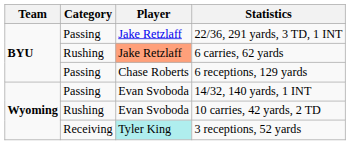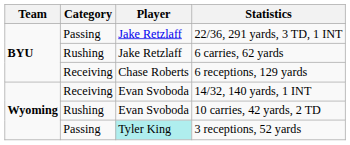6 carries, 62 yards | Player: lightsalmon background -> no background
6 receptions, 129 yards | Category: Passing -> Receiving
14/32, 140 yards, 1 INT | Category: Passing -> Receiving
3 receptions, 52 yards | Category: Receiving -> Passing
